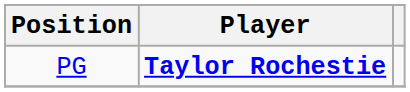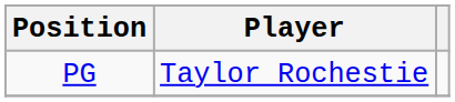PG | Player: bold -> normal
